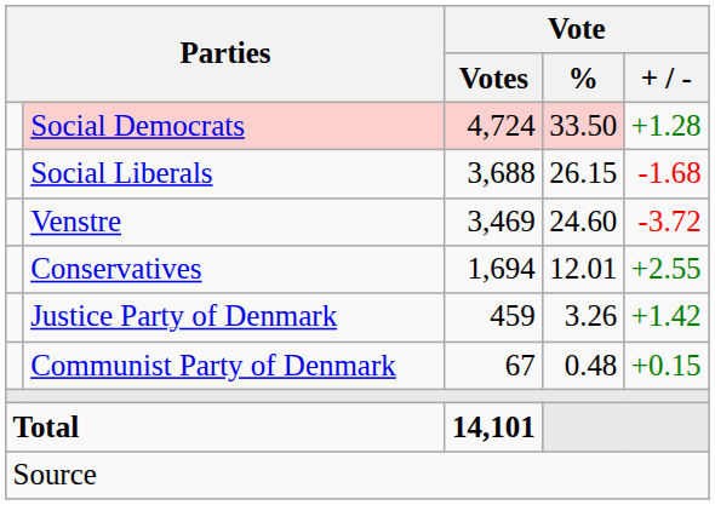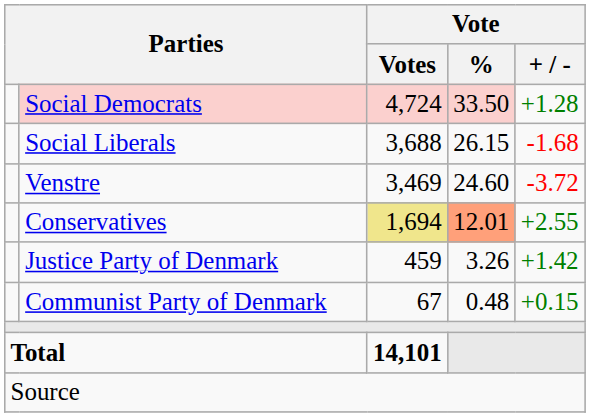Conservatives | Vote / Votes: no background -> khaki background
Conservatives | Vote / %: no background -> lightsalmon background
